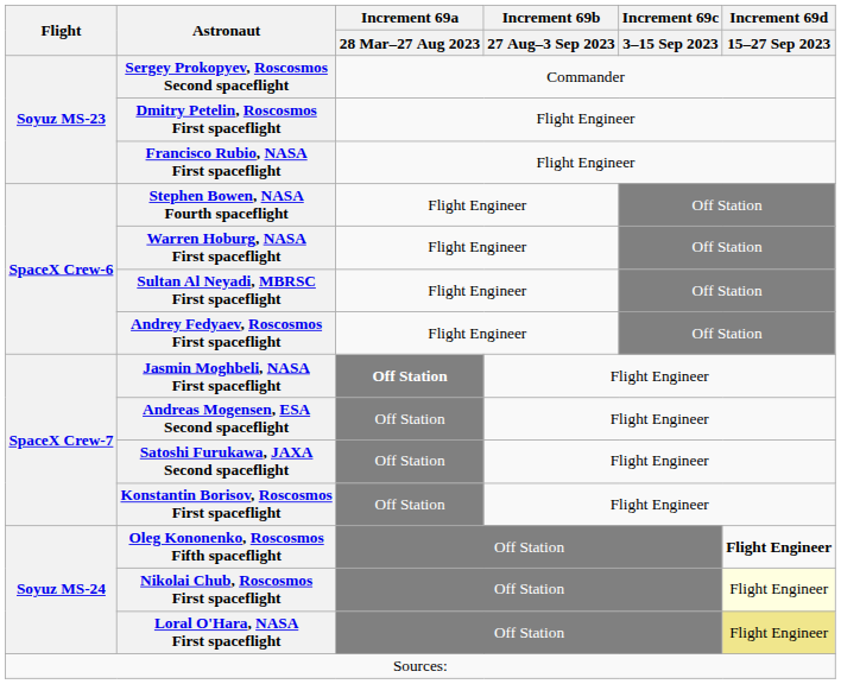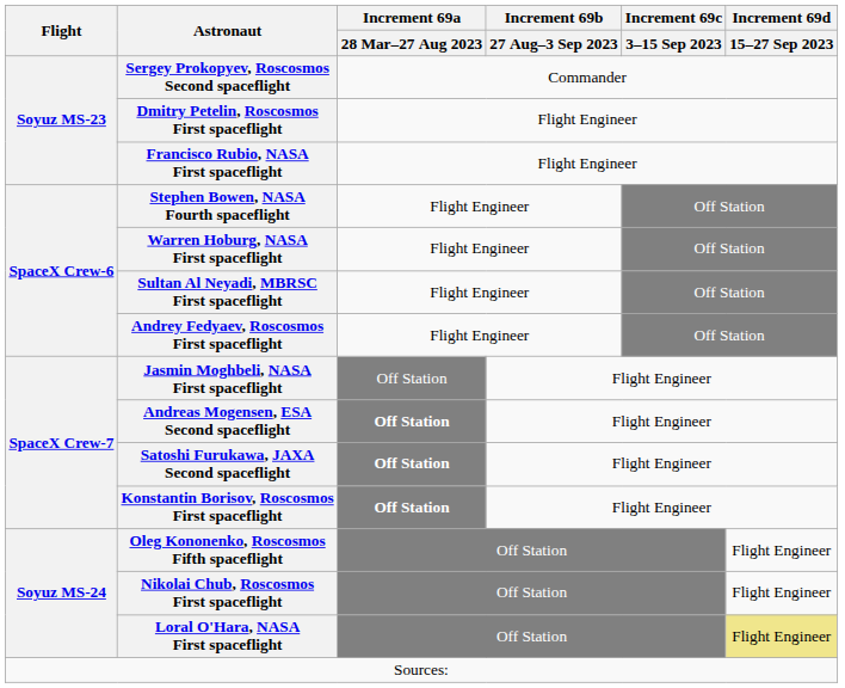Jasmin Moghbeli, NASA First spaceflight | Increment 69a / 28 Mar–27 Aug 2023: bold -> normal
Andreas Mogensen, ESA Second spaceflight | Increment 69a / 28 Mar–27 Aug 2023: normal -> bold
Satoshi Furukawa, JAXA Second spaceflight | Increment 69a / 28 Mar–27 Aug 2023: normal -> bold
Konstantin Borisov, Roscosmos First spaceflight | Increment 69a / 28 Mar–27 Aug 2023: normal -> bold
Oleg Kononenko, Roscosmos Fifth spaceflight | Increment 69d / 15–27 Sep 2023: bold -> normal
Nikolai Chub, Roscosmos First spaceflight | Increment 69d / 15–27 Sep 2023: lightyellow background -> no background
